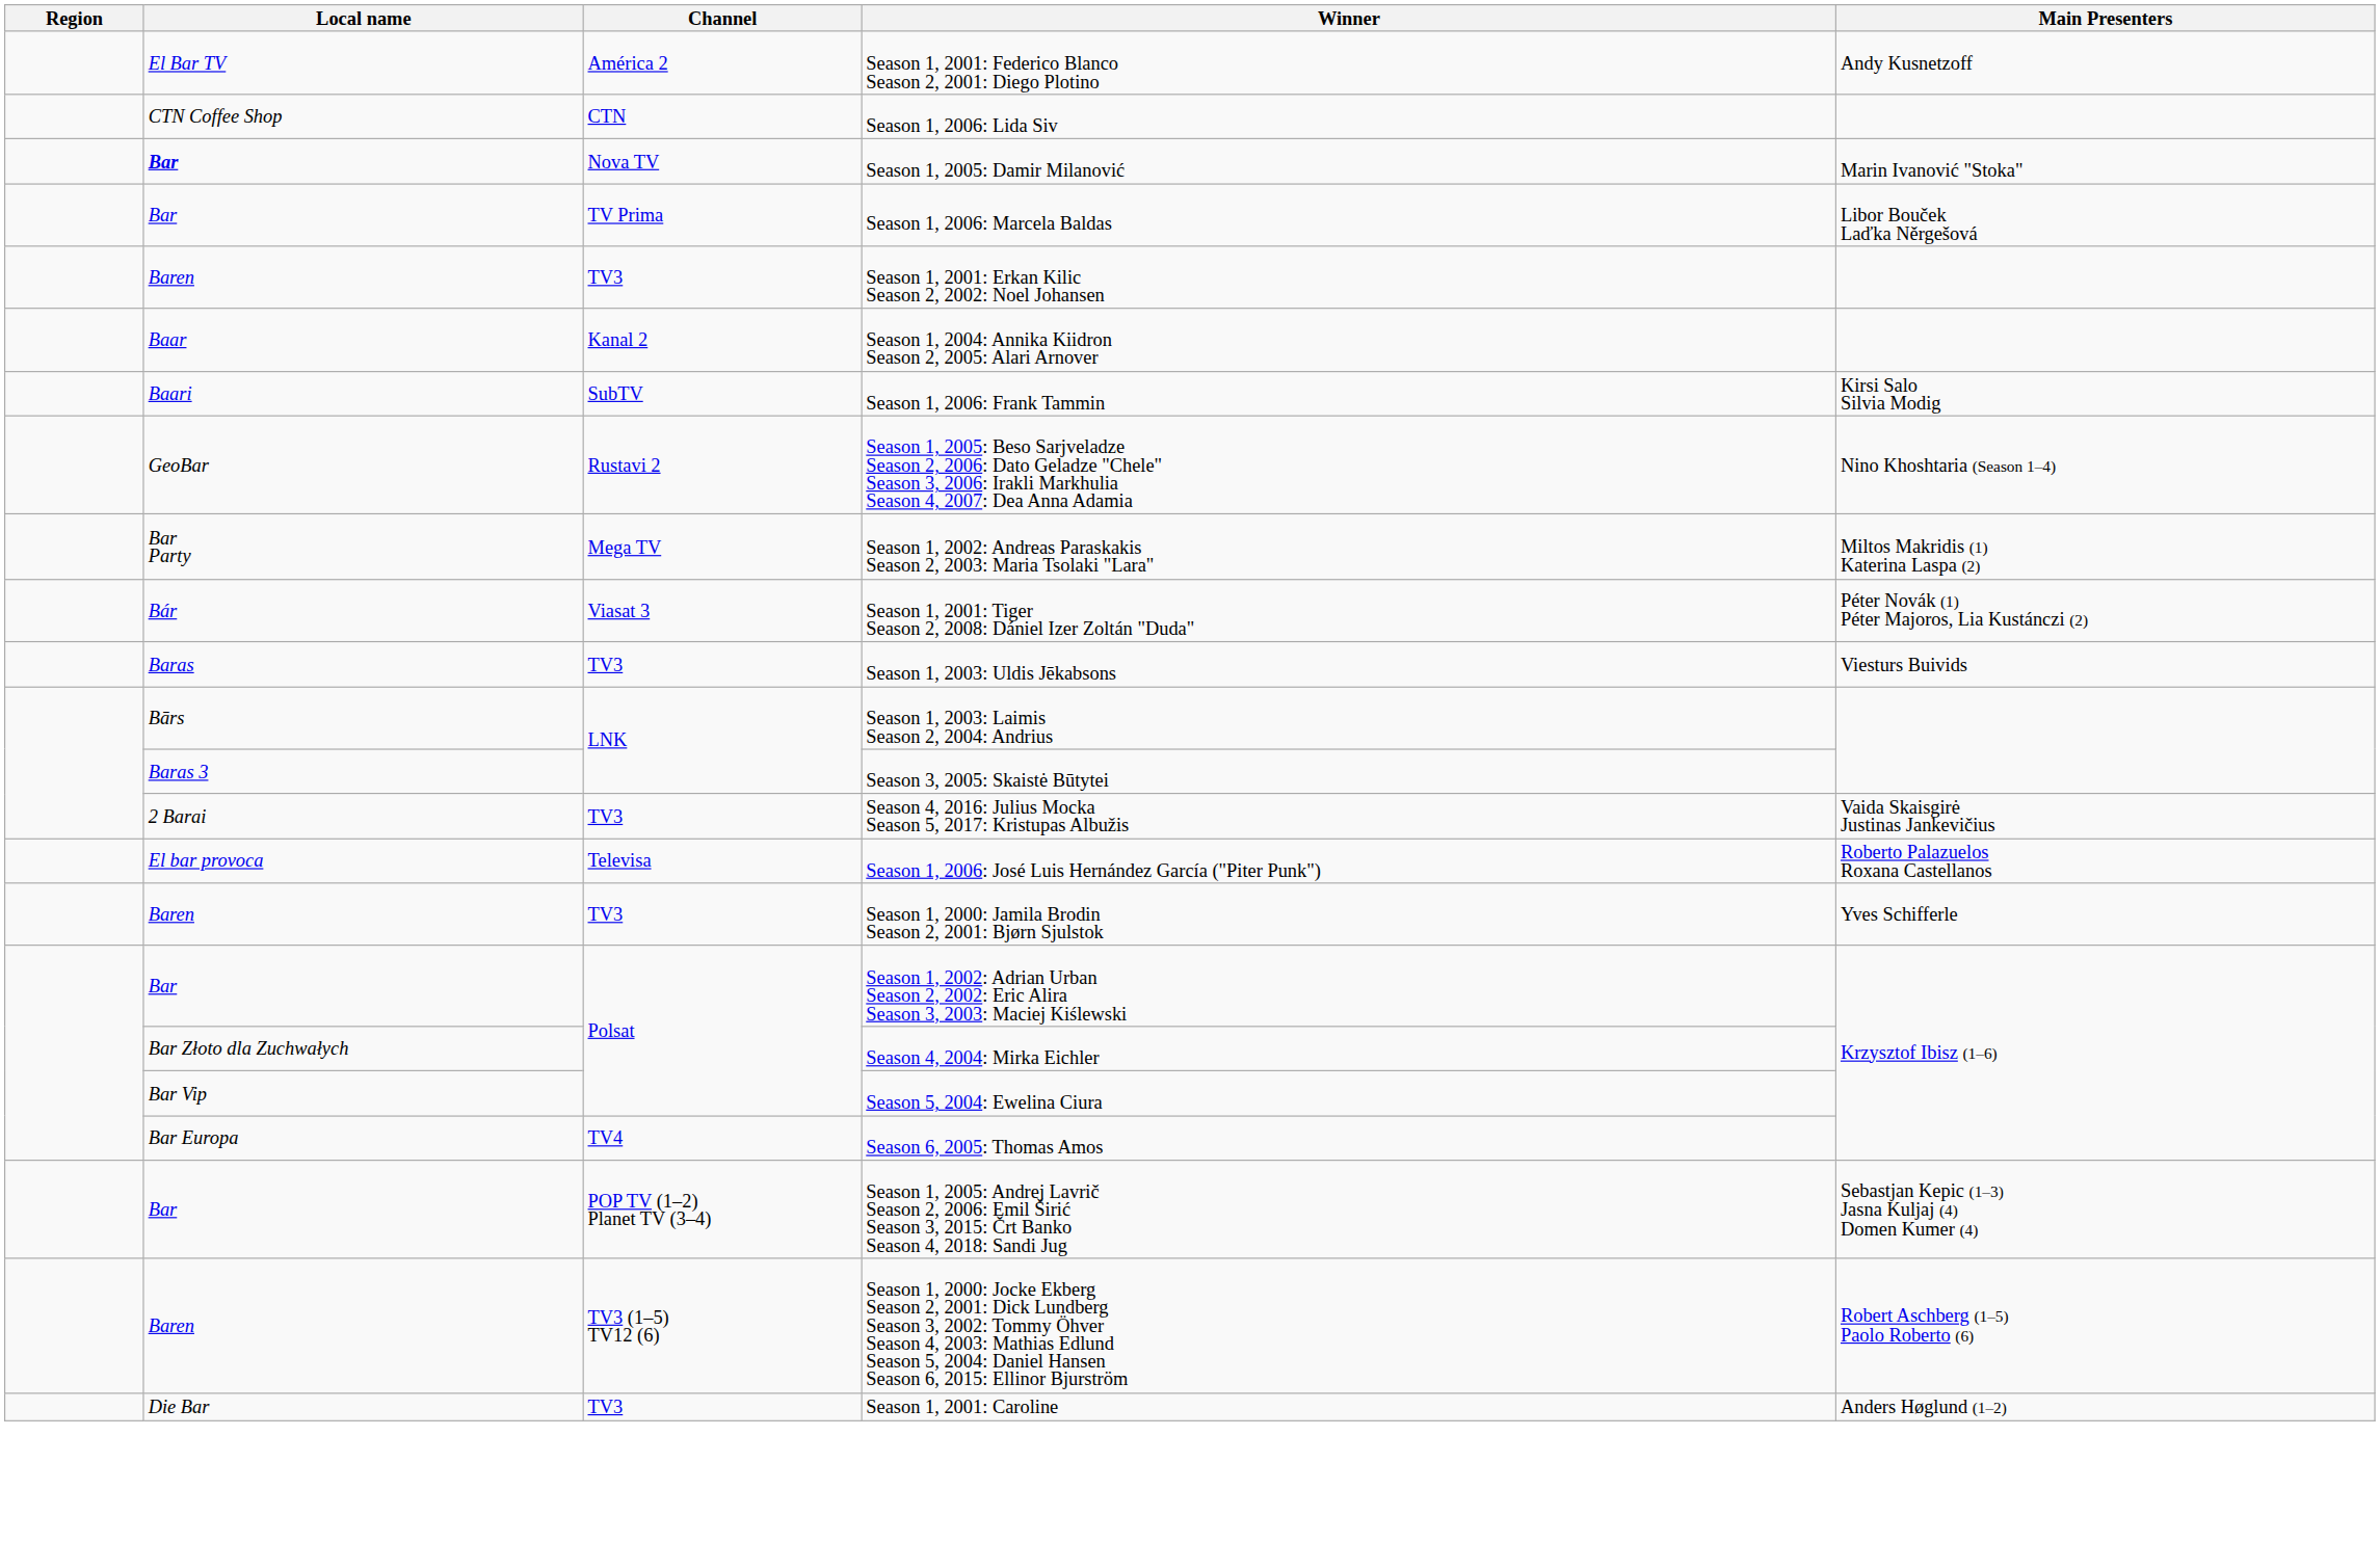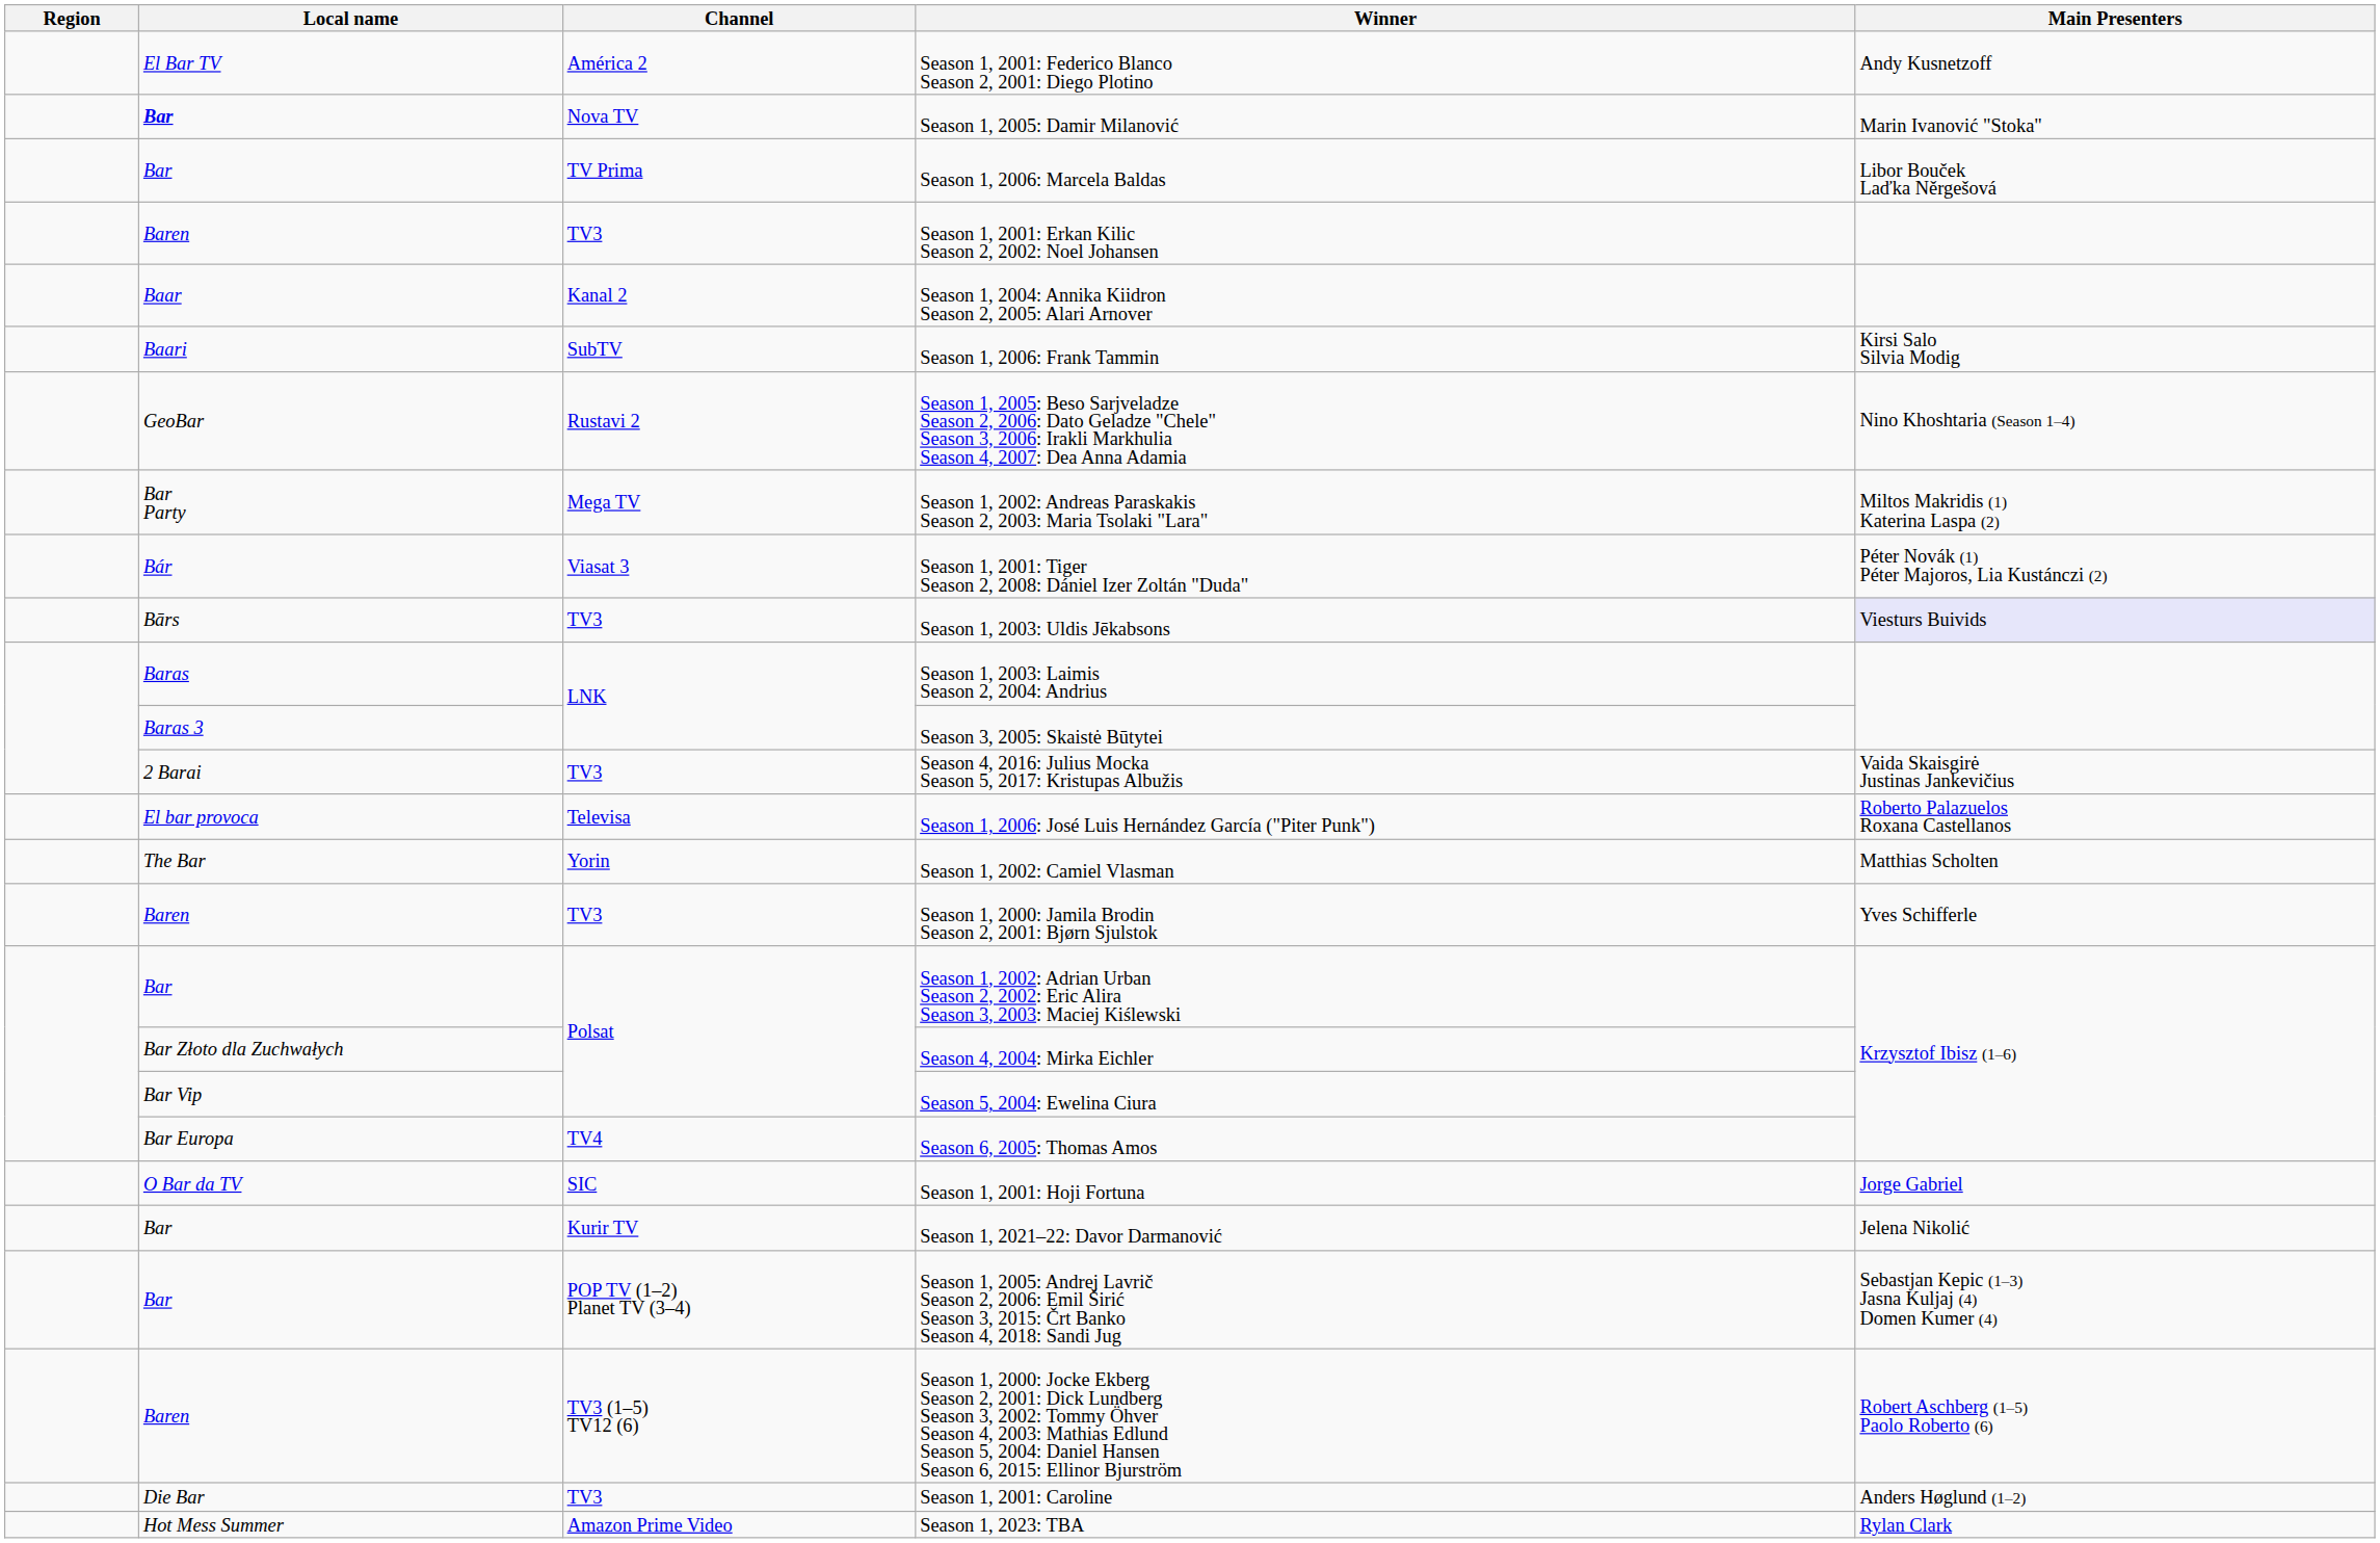- row: CTN Coffee Shop | CTN | Season 1, 2006: Lida Siv
Season 1, 2003: Uldis Jēkabsons | Local name: Baras -> Bārs
Season 1, 2003: Uldis Jēkabsons | Main Presenters: no background -> lavender background
Season 1, 2003: Laimis Season 2, 2004: Andrius | Local name: Bārs -> Baras
+ row: The Bar | Yorin | Season 1, 2002: Camiel Vlasman | Matthias Scholten
+ row: O Bar da TV | SIC | Season 1, 2001: Hoji Fortuna | Jorge Gabriel
+ row: Bar | Kurir TV | Season 1, 2021–22: Davor Darmanović | Jelena Nikolić
+ row: Hot Mess Summer | Amazon Prime Video | Season 1, 2023: TBA | Rylan Clark
